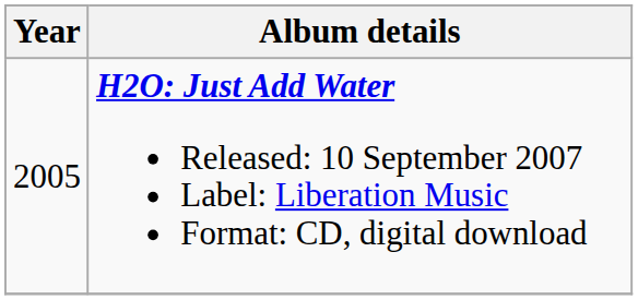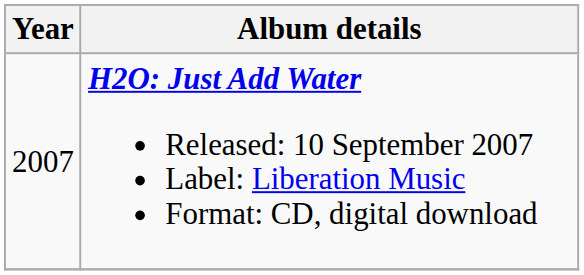row 2 | Year: 2005 -> 2007
